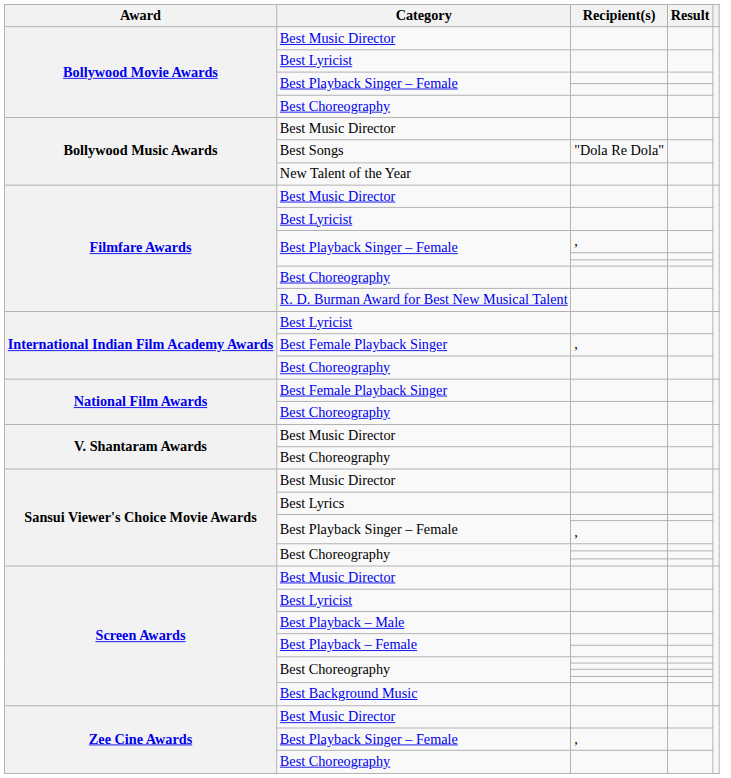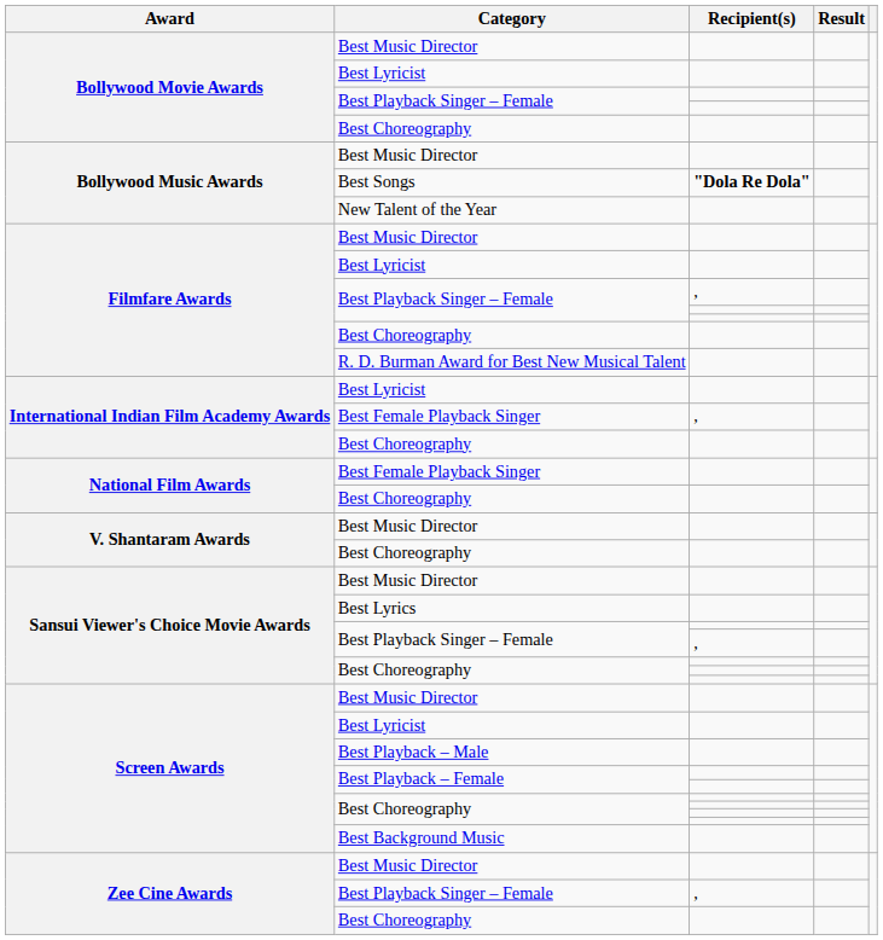Best Songs | Recipient(s): normal -> bold
